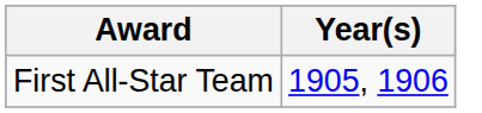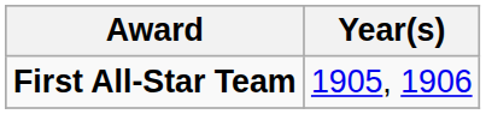row 2 | Award: normal -> bold
